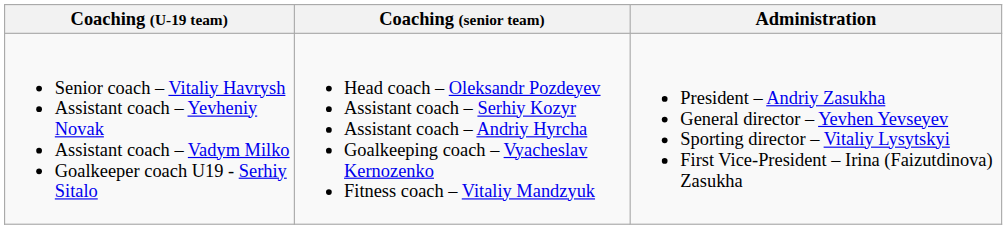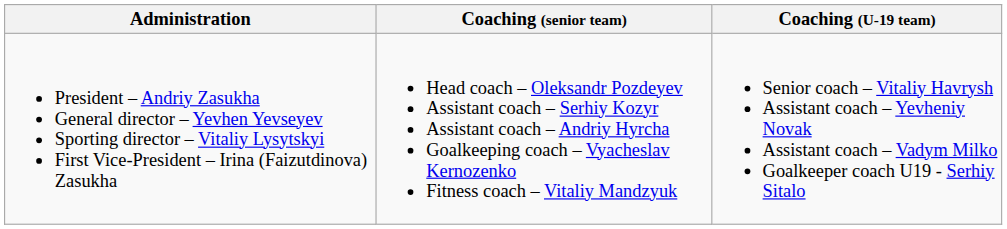columns swapped: Administration <-> Coaching (U-19 team)
